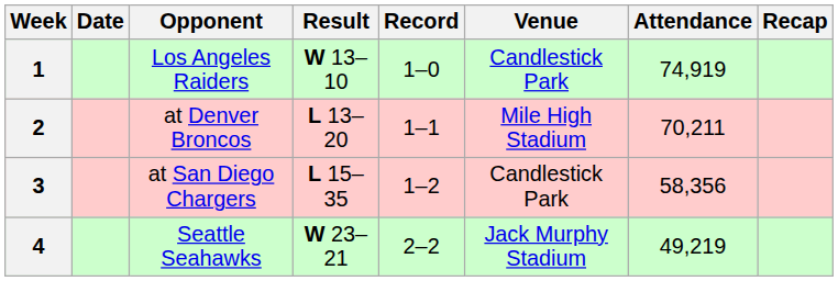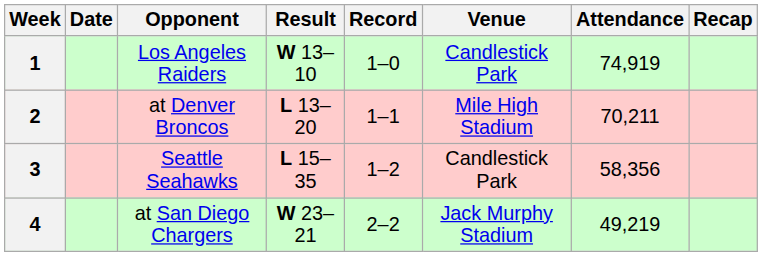3 | Opponent: at San Diego Chargers -> Seattle Seahawks
4 | Opponent: Seattle Seahawks -> at San Diego Chargers
